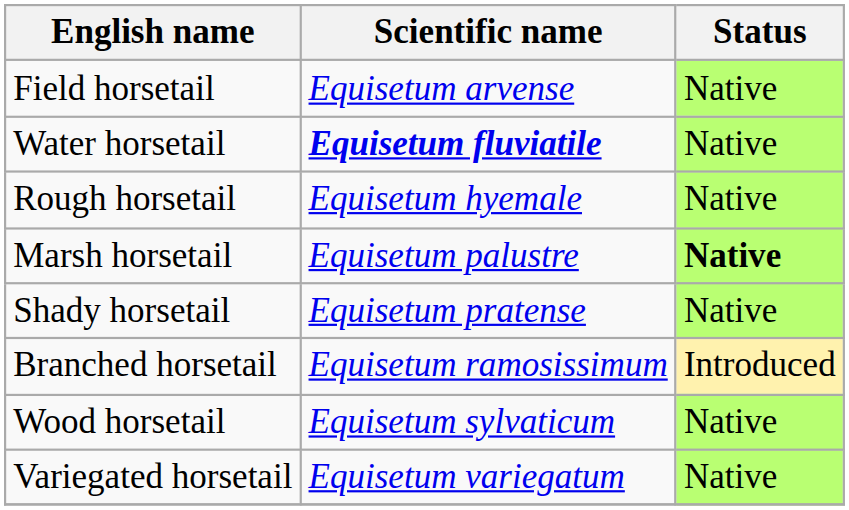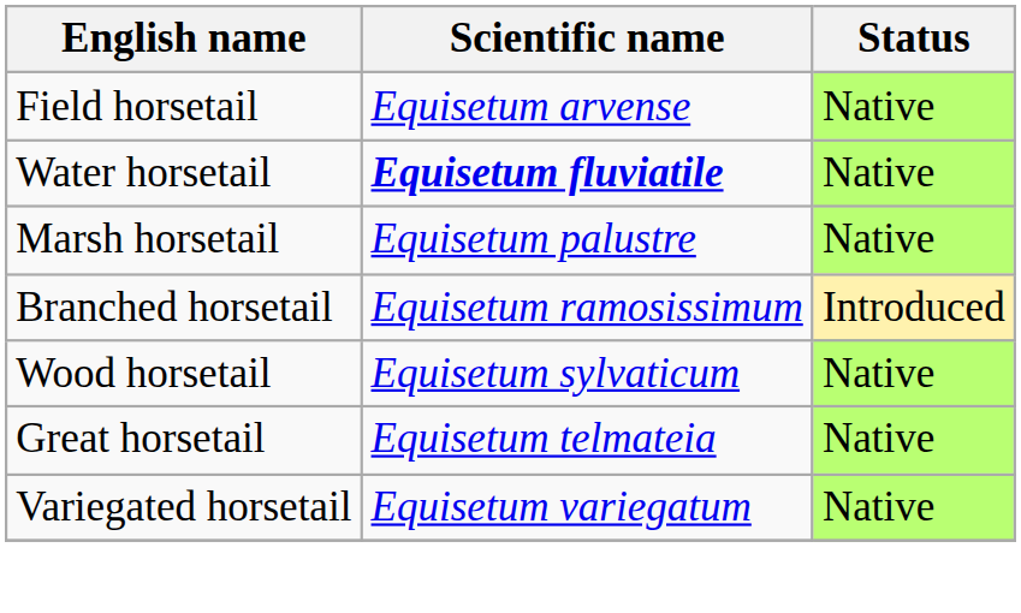- row: Rough horsetail | Equisetum hyemale | Native
Marsh horsetail | Status: bold -> normal
- row: Shady horsetail | Equisetum pratense | Native
+ row: Great horsetail | Equisetum telmateia | Native
